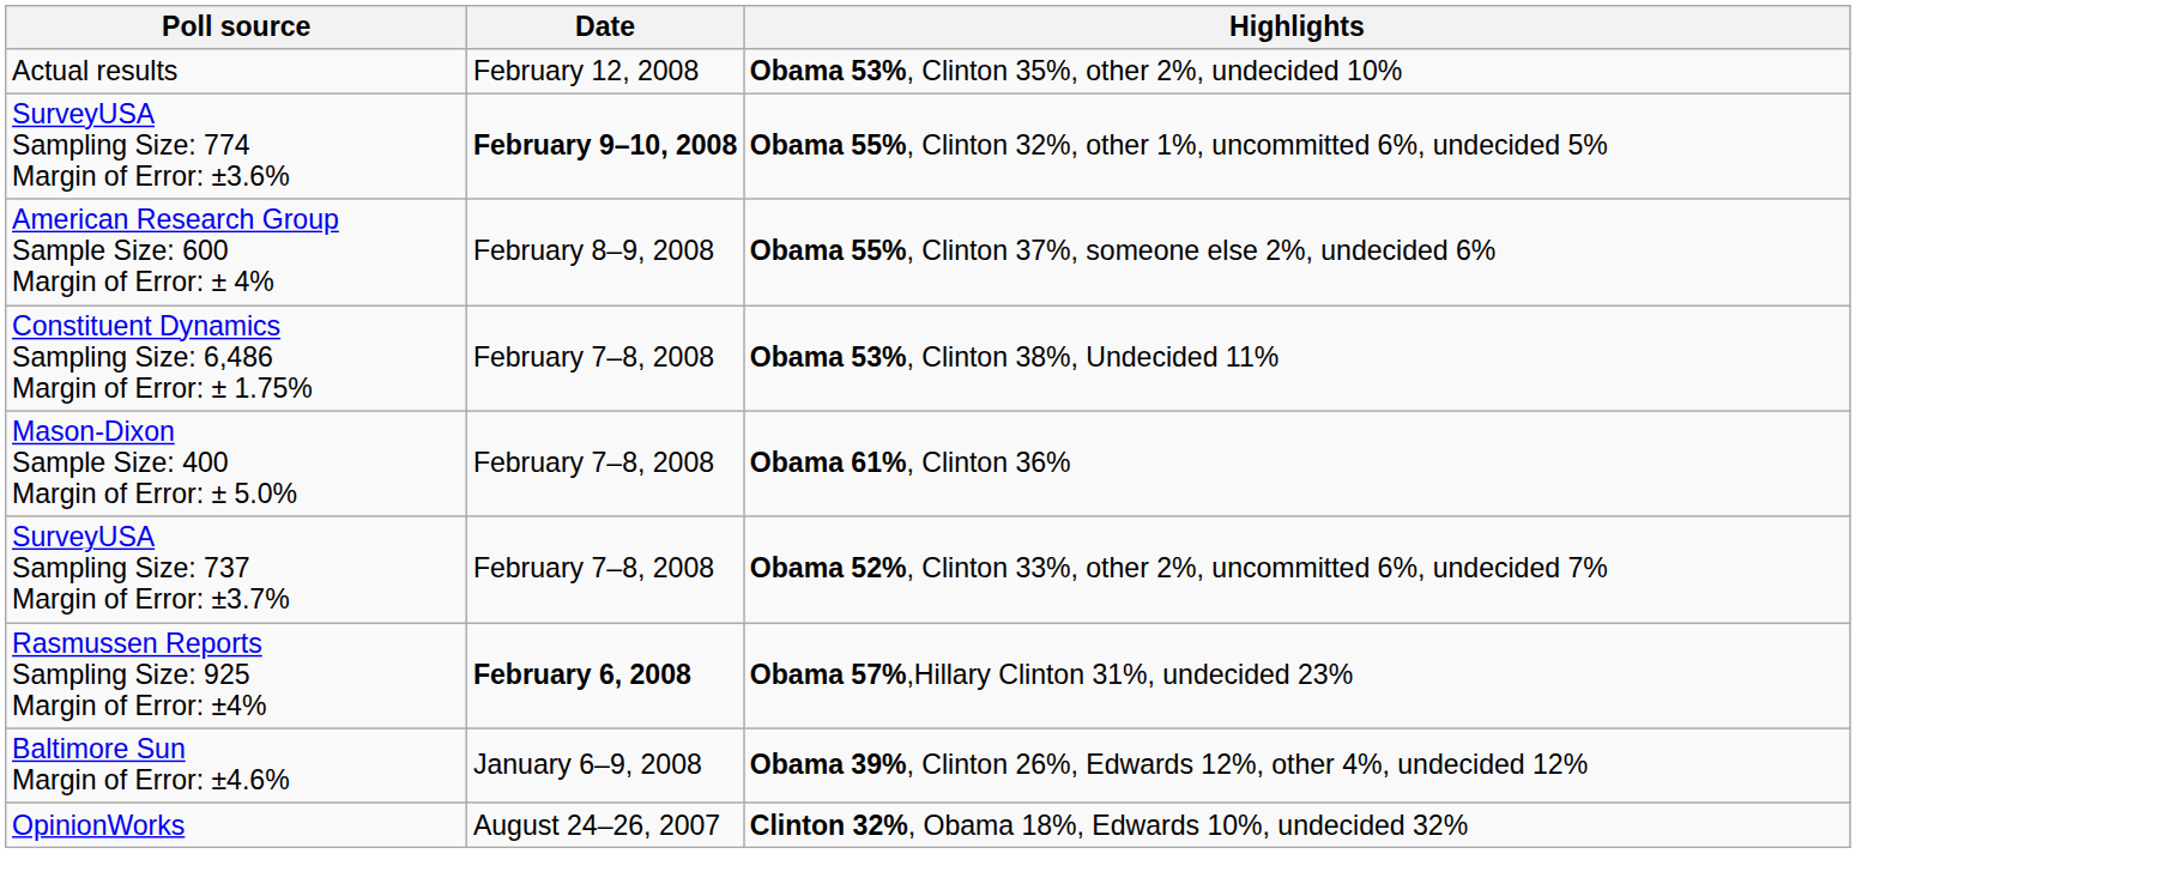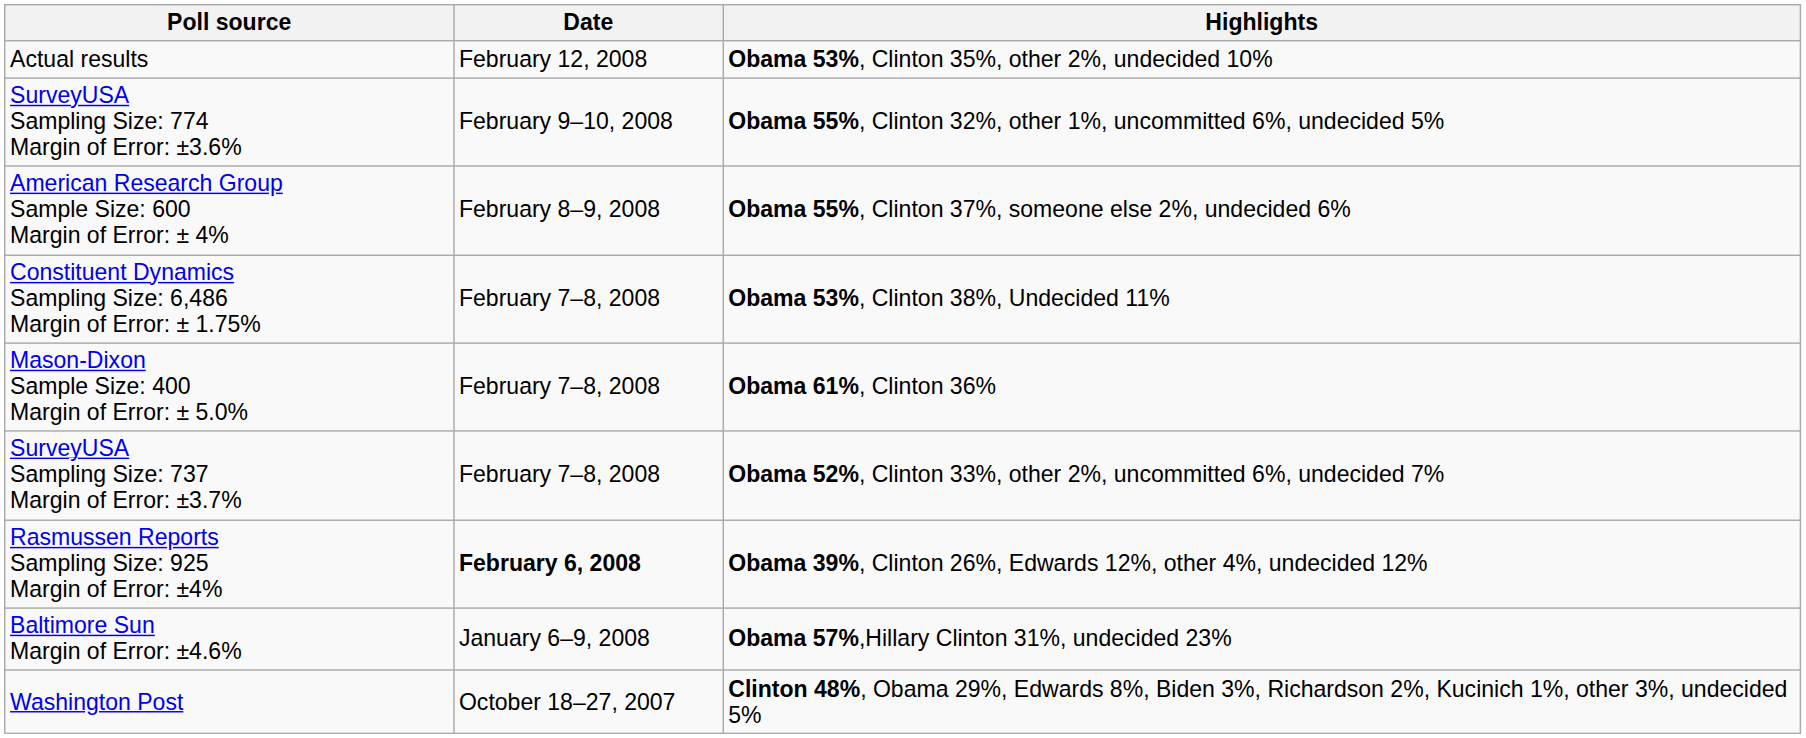SurveyUSA Sampling Size: 774 Margin of Error: ±3.6% | Date: bold -> normal
Rasmussen Reports Sampling Size: 925 Margin of Error: ±4% | Highlights: Obama 57%,Hillary Clinton 31%, undecided 23% -> Obama 39%, Clinton 26%, Edwards 12%, other 4%, undecided 12%
Baltimore Sun Margin of Error: ±4.6% | Highlights: Obama 39%, Clinton 26%, Edwards 12%, other 4%, undecided 12% -> Obama 57%,Hillary Clinton 31%, undecided 23%
+ row: Washington Post | October 18–27, 2007 | Clinton 48%, Obama 29%, Edwards 8%, Biden 3%, Richardson 2%, Kucinich 1%, other 3%, undecided 5%
- row: OpinionWorks | August 24–26, 2007 | Clinton 32%, Obama 18%, Edwards 10%, undecided 32%
